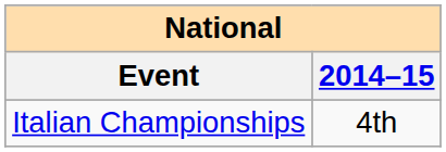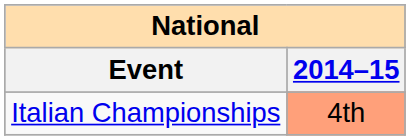Italian Championships | 2014–15: no background -> lightsalmon background
